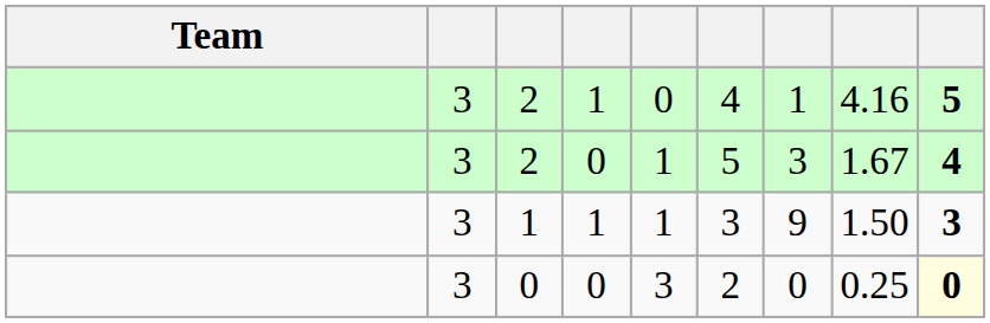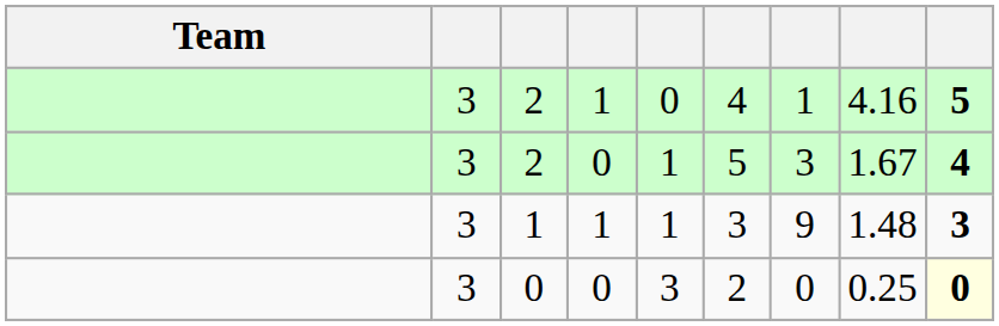row 4 | column 8: 1.50 -> 1.48
